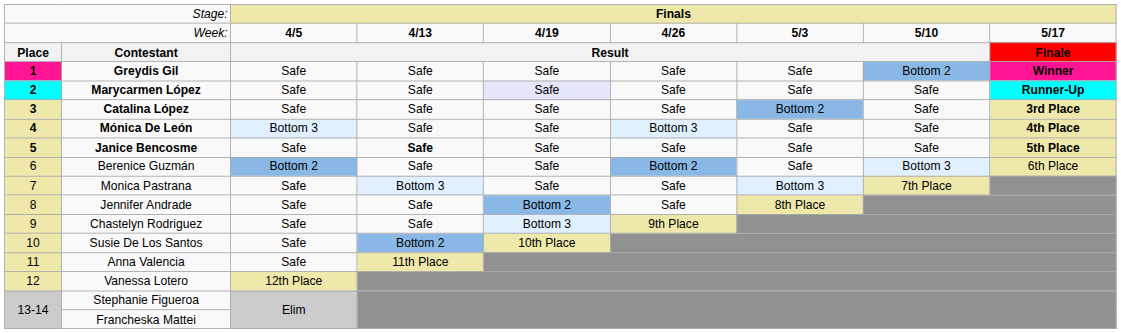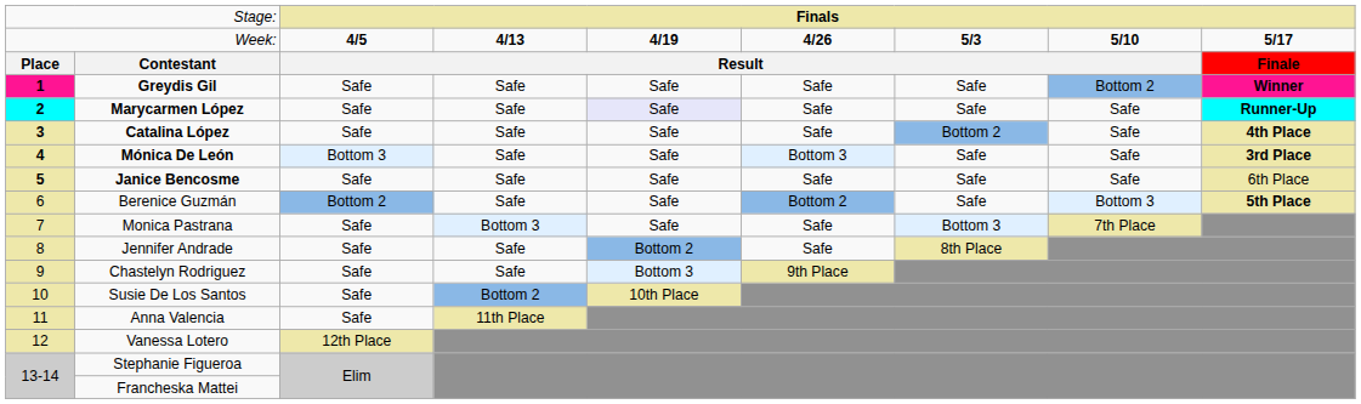Catalina López | column 9: 3rd Place -> 4th Place
Mónica De León | column 9: 4th Place -> 3rd Place
Janice Bencosme | column 4: bold -> normal
Janice Bencosme | column 9: 5th Place -> 6th Place
Berenice Guzmán | column 9: 6th Place -> 5th Place
